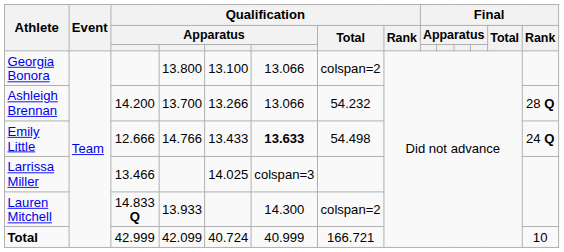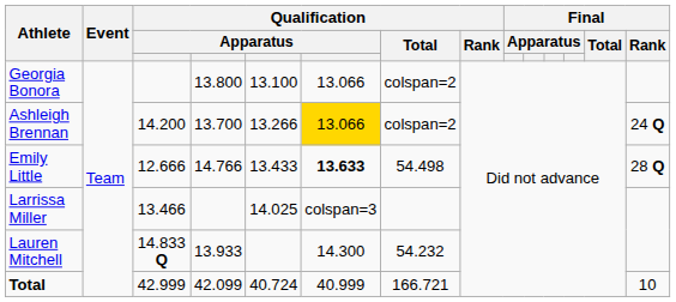Ashleigh Brennan | column 6: no background -> gold background
Ashleigh Brennan | Qualification / Total: 54.232 -> colspan=2
Ashleigh Brennan | Final / Rank: 28 Q -> 24 Q
Emily Little | Final / Rank: 24 Q -> 28 Q
Lauren Mitchell | Qualification / Total: colspan=2 -> 54.232
